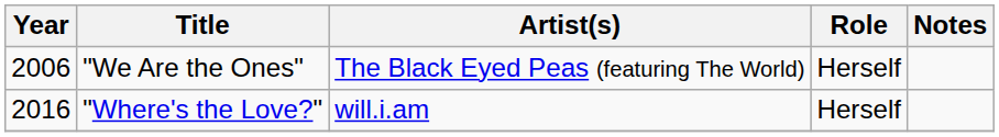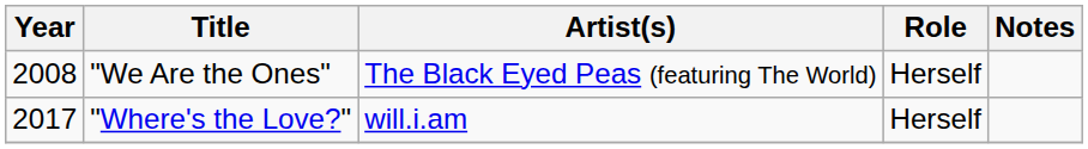"We Are the Ones" | Year: 2006 -> 2008
"Where's the Love?" | Year: 2016 -> 2017
